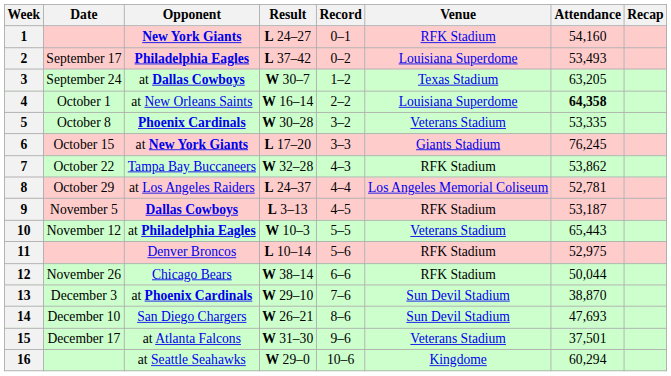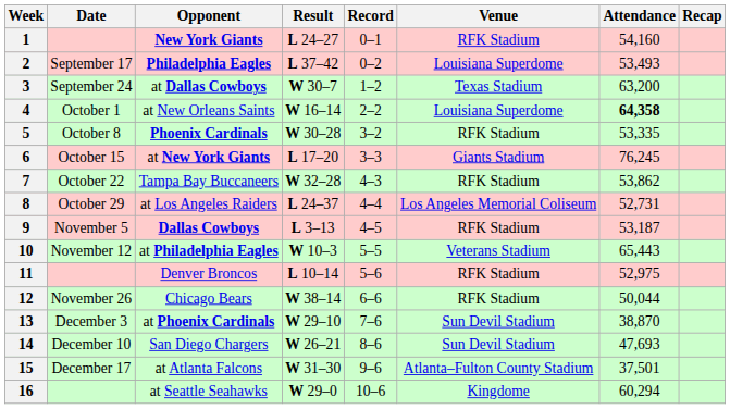3 | Attendance: 63,205 -> 63,200
5 | Venue: Veterans Stadium -> RFK Stadium
8 | Attendance: 52,781 -> 52,731
15 | Venue: Veterans Stadium -> Atlanta–Fulton County Stadium
